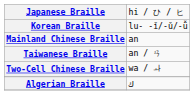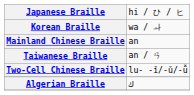Korean Braille | column 2: lu- -ǐ/-ǔ/-ǚ -> wa / ㅘ
Two-Cell Chinese Braille | column 2: wa / ㅘ -> lu- -ǐ/-ǔ/-ǚ
